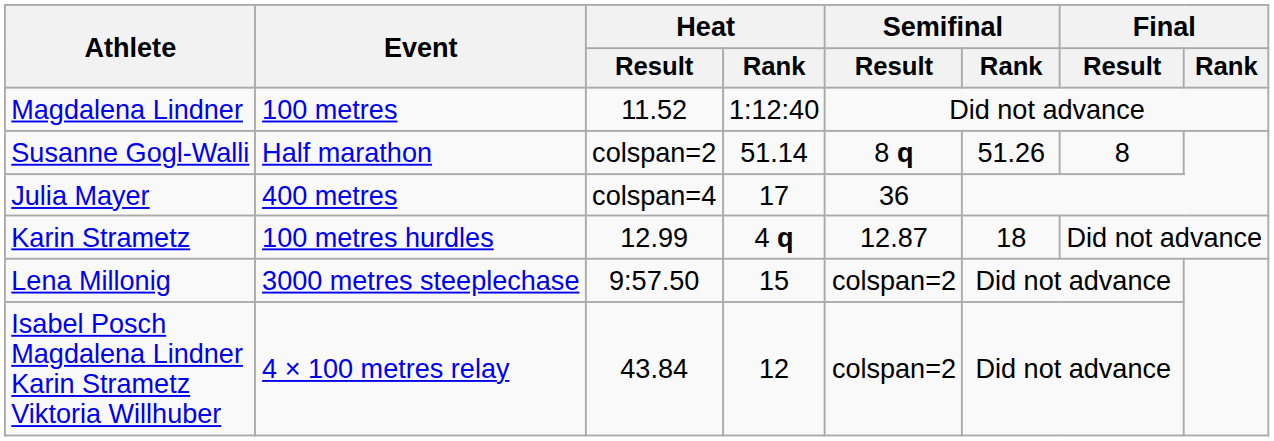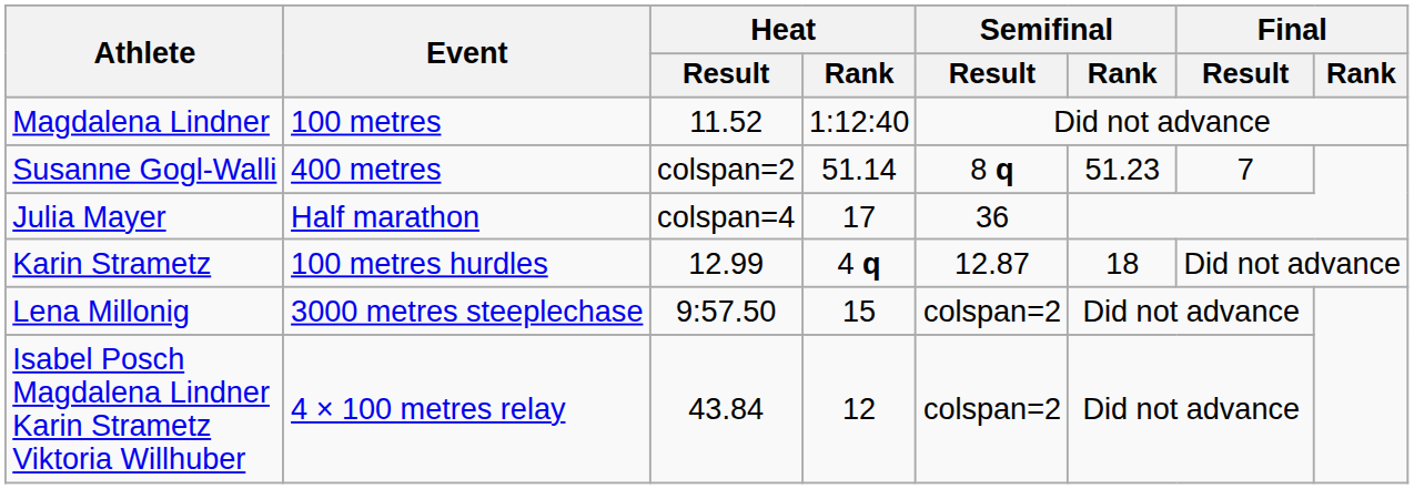Susanne Gogl-Walli | Event: Half marathon -> 400 metres
Susanne Gogl-Walli | Semifinal / Rank: 51.26 -> 51.23
Susanne Gogl-Walli | Final / Result: 8 -> 7
Julia Mayer | Event: 400 metres -> Half marathon
